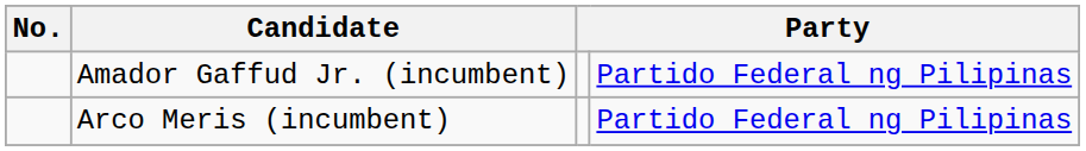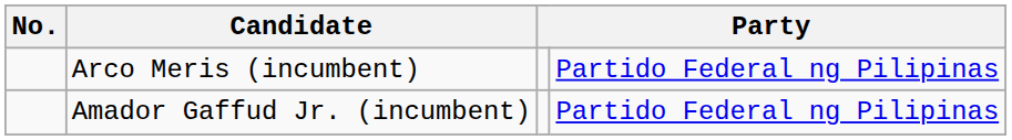rows swapped: Amador Gaffud Jr. (incumbent) <-> Arco Meris (incumbent)
